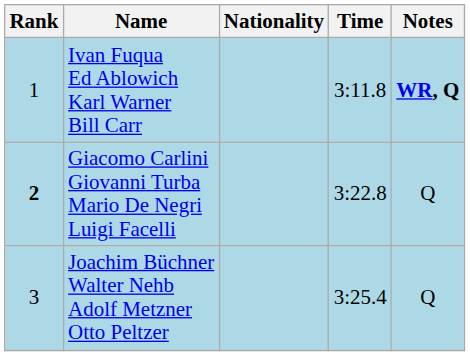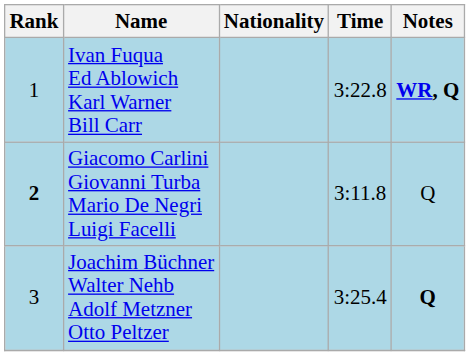Ivan Fuqua Ed Ablowich Karl Warner Bill Carr | Time: 3:11.8 -> 3:22.8
Giacomo Carlini Giovanni Turba Mario De Negri Luigi Facelli | Time: 3:22.8 -> 3:11.8
Joachim Büchner Walter Nehb Adolf Metzner Otto Peltzer | Notes: normal -> bold
